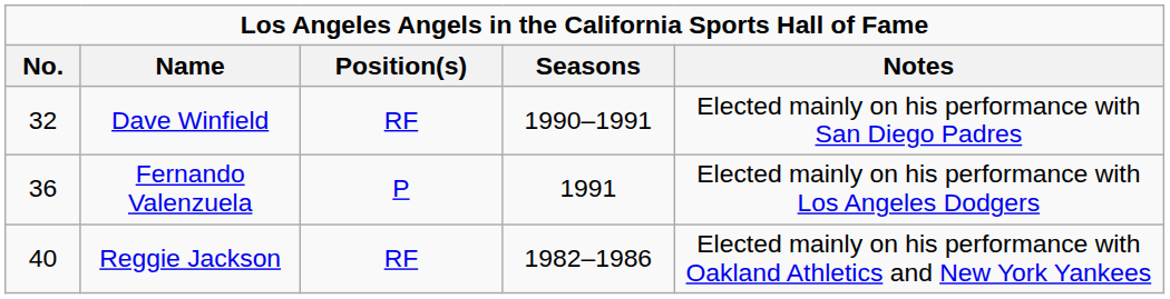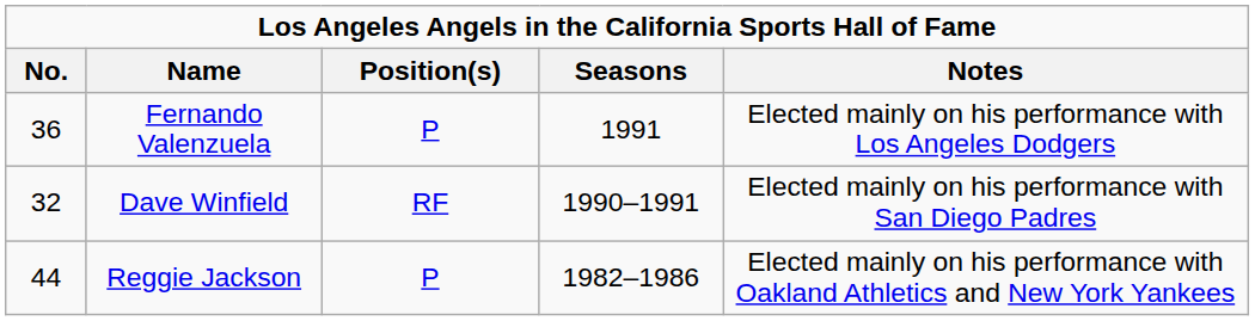rows swapped: Dave Winfield <-> Fernando Valenzuela
Reggie Jackson | No.: 40 -> 44
Reggie Jackson | Position(s): RF -> P
